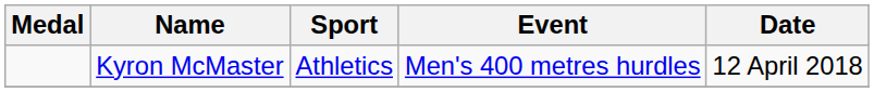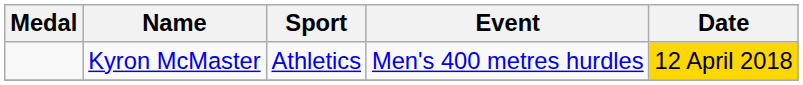Kyron McMaster | Date: no background -> gold background
